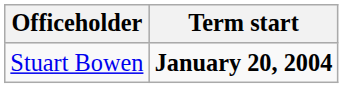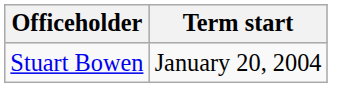Stuart Bowen | Term start: bold -> normal
